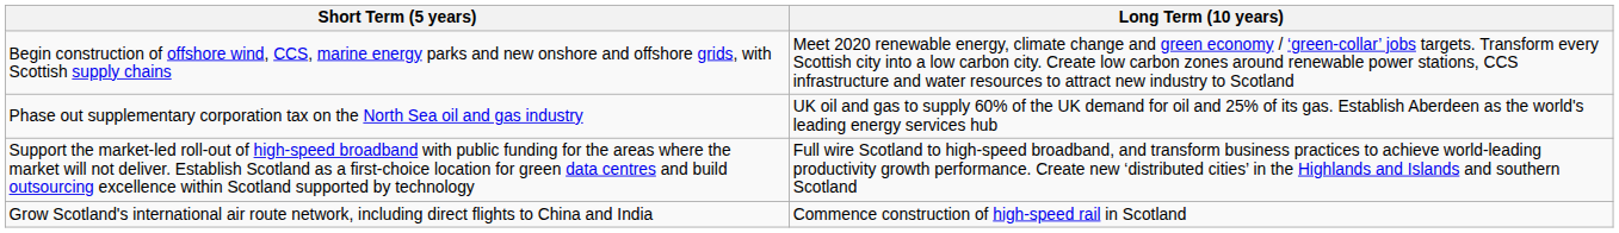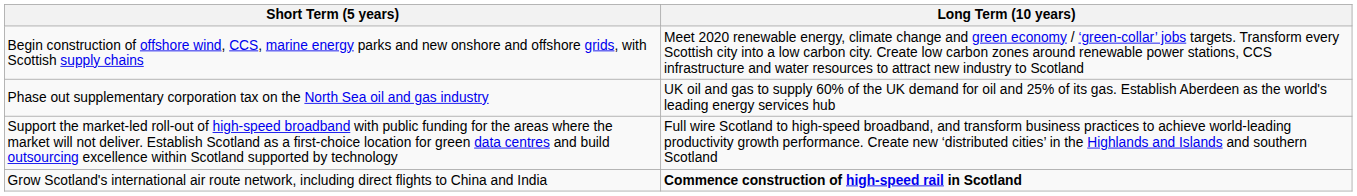row 5 | Long Term (10 years): normal -> bold
